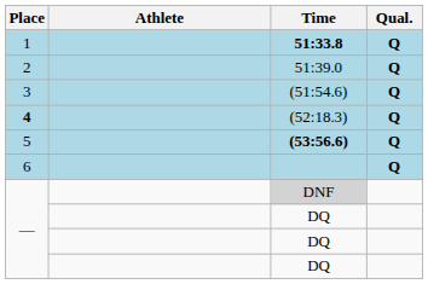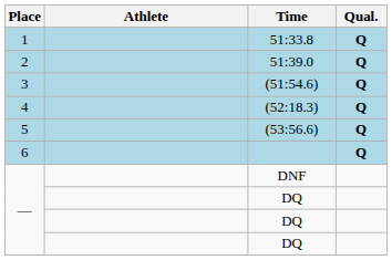51:33.8 | Time: bold -> normal
(52:18.3) | Place: bold -> normal
(53:56.6) | Time: bold -> normal
DNF | Time: lightgrey background -> no background
